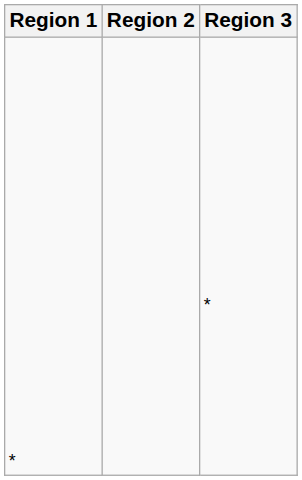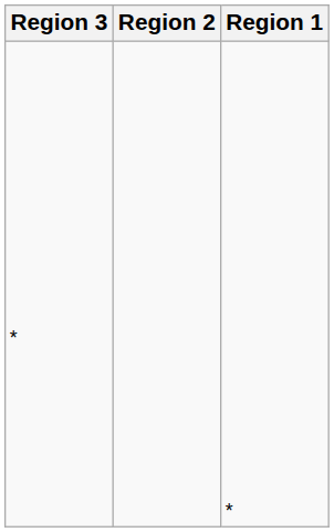columns swapped: Region 1 <-> Region 3
